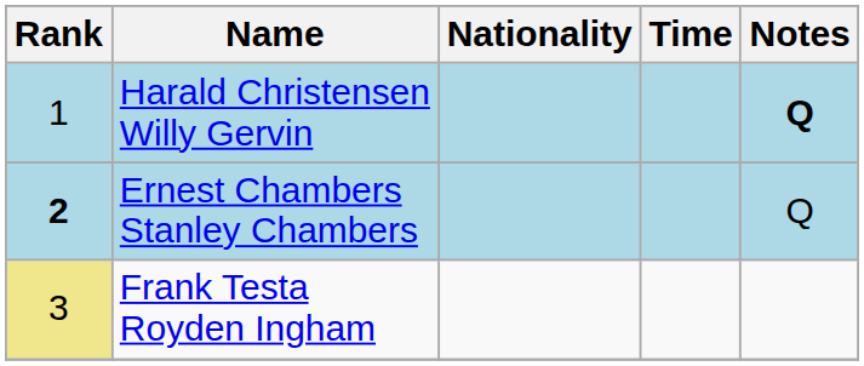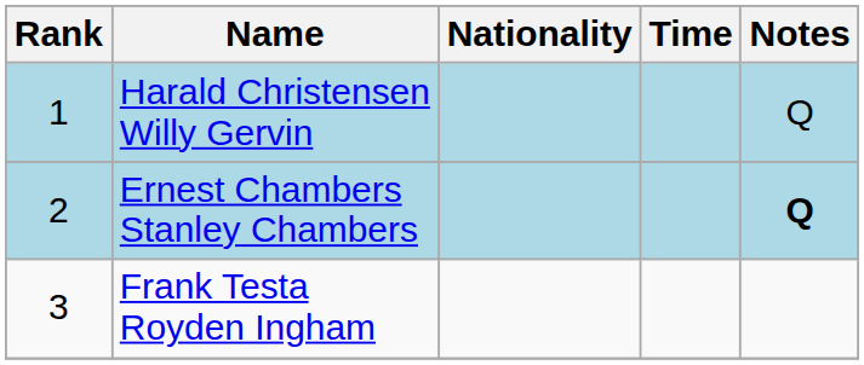Harald Christensen Willy Gervin | Notes: bold -> normal
Ernest Chambers Stanley Chambers | Rank: bold -> normal
Ernest Chambers Stanley Chambers | Notes: normal -> bold
Frank Testa Royden Ingham | Rank: khaki background -> no background
